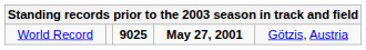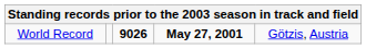World Record | column 3: 9025 -> 9026
